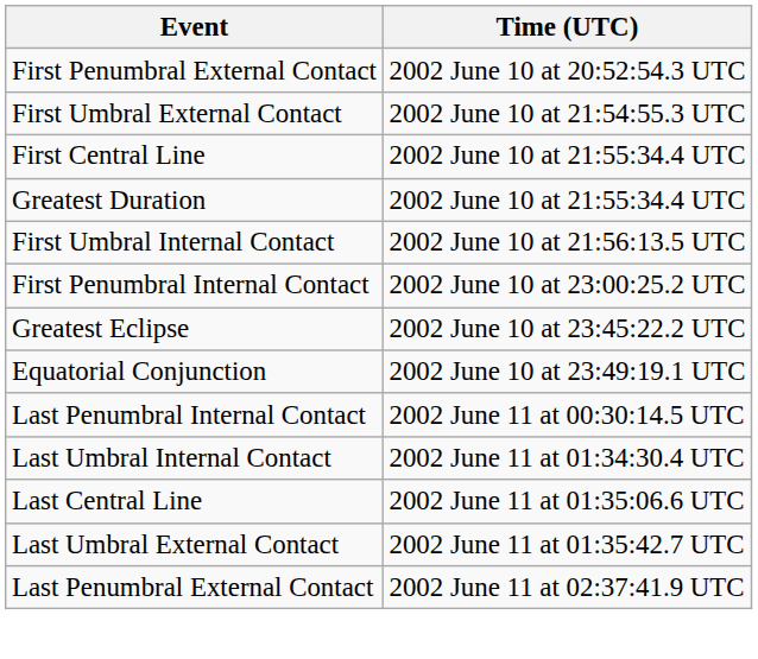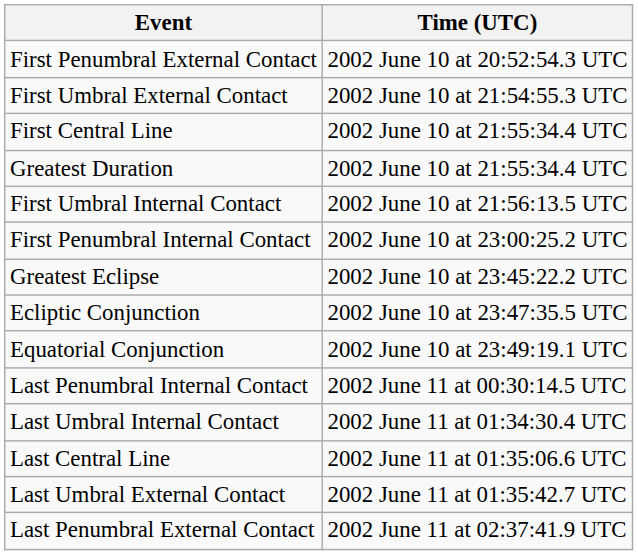+ row: Ecliptic Conjunction | 2002 June 10 at 23:47:35.5 UTC
